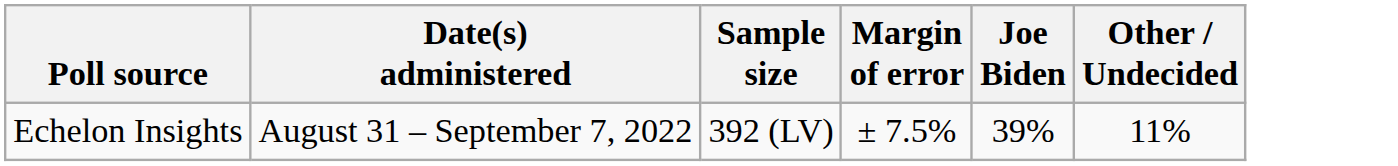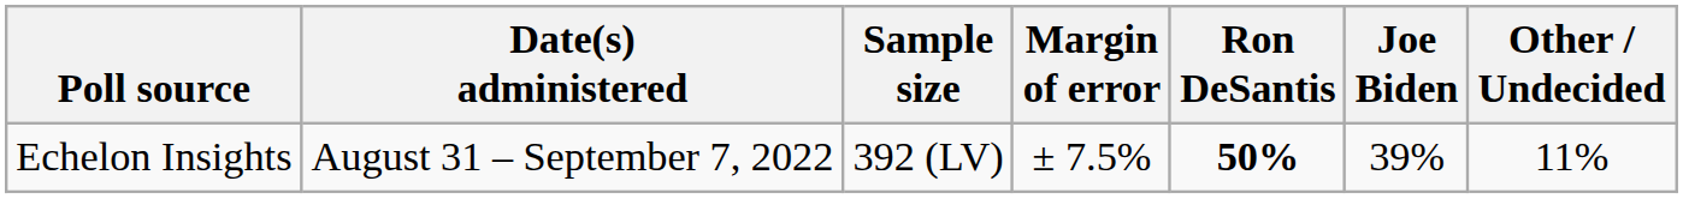+ column: Ron DeSantis | 50%
